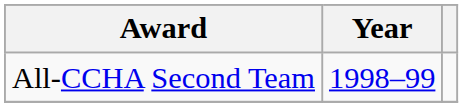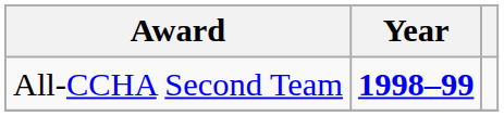row 2 | Year: normal -> bold
